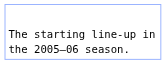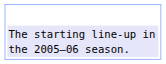row 1 | column 1: no background -> lavender background
